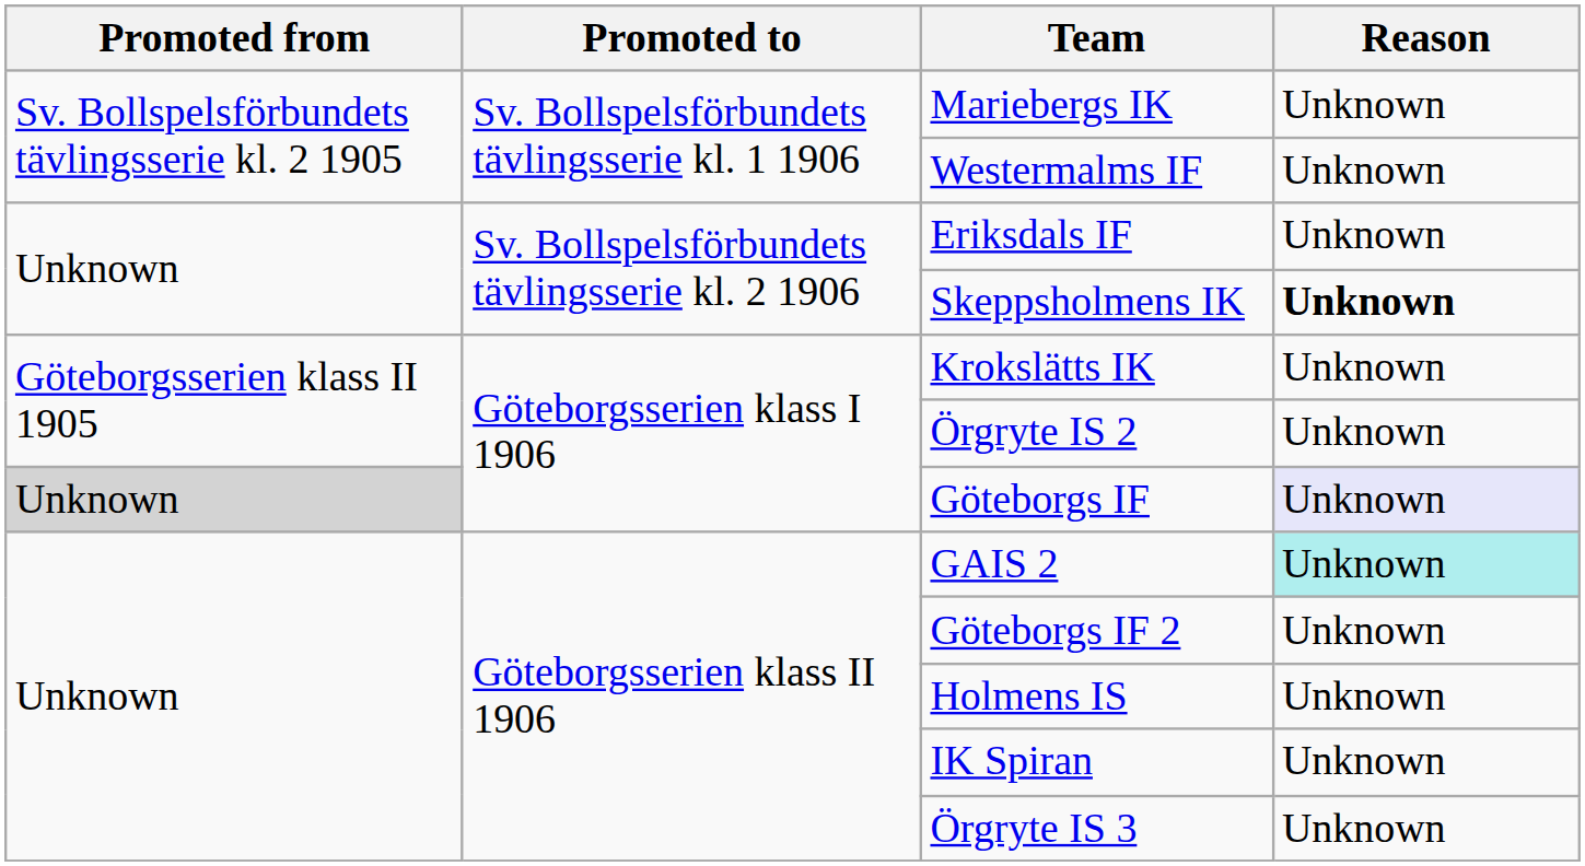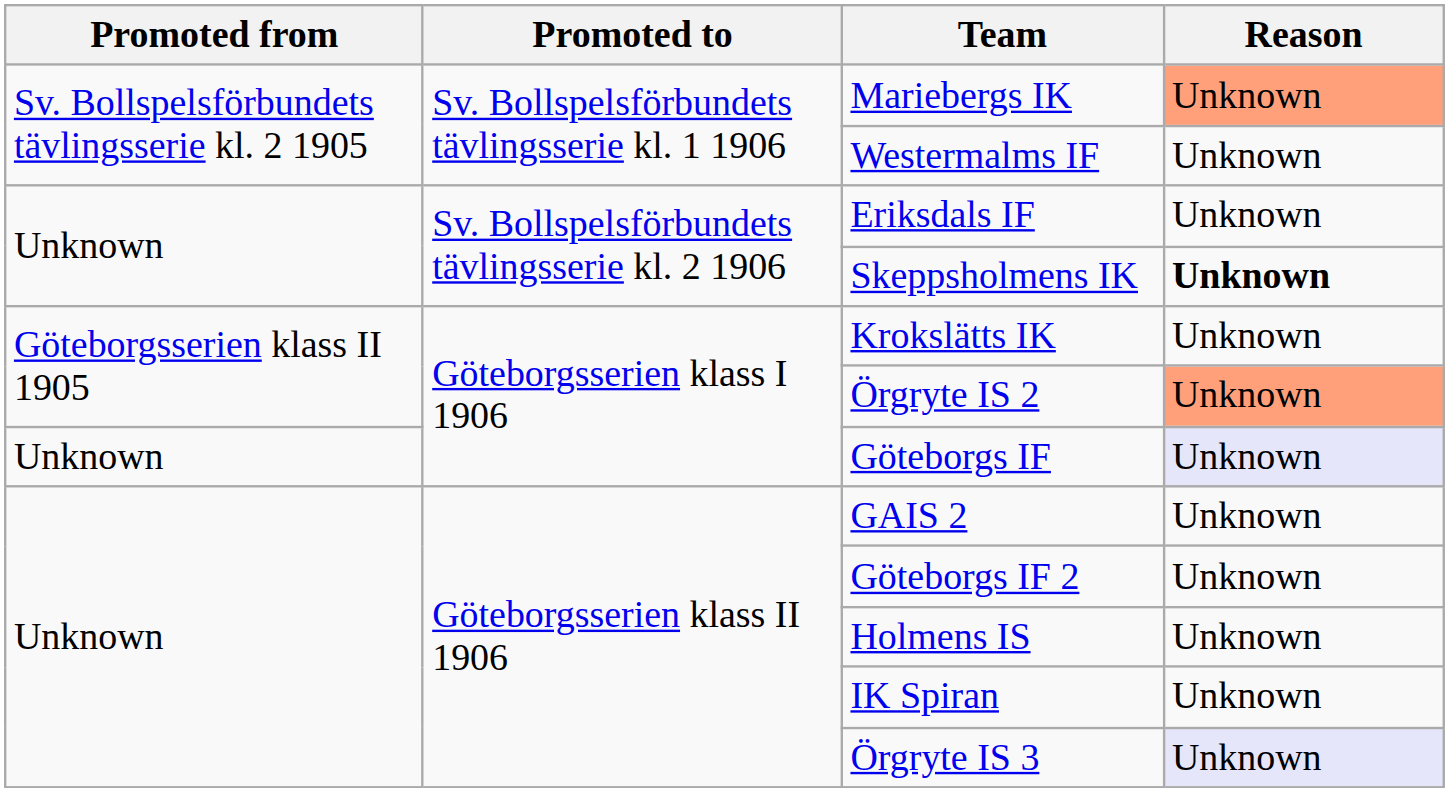Mariebergs IK | Reason: no background -> lightsalmon background
Örgryte IS 2 | Reason: no background -> lightsalmon background
Göteborgs IF | Promoted from: lightgrey background -> no background
GAIS 2 | Reason: paleturquoise background -> no background
Örgryte IS 3 | Reason: no background -> lavender background
